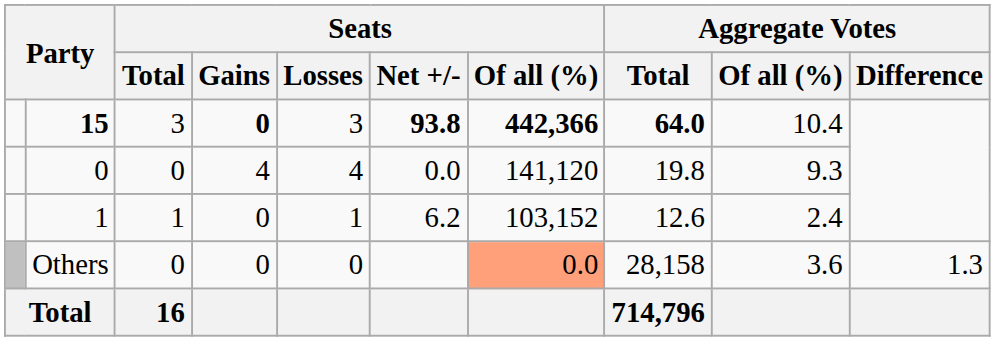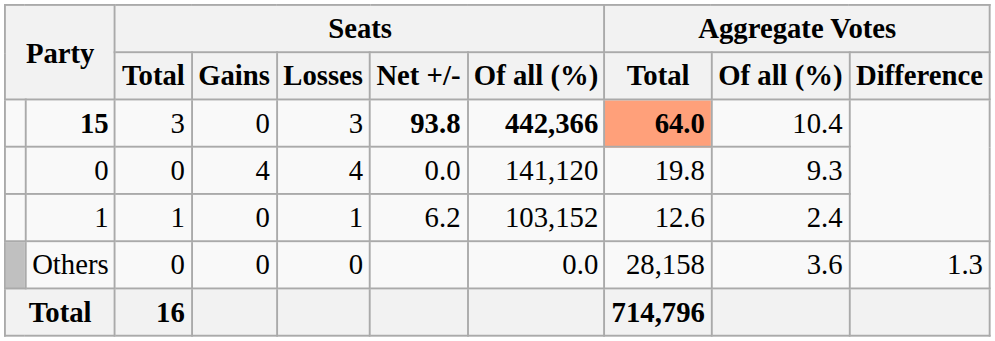15 | Seats / Gains: bold -> normal
15 | Aggregate Votes / Total: no background -> lightsalmon background
Others | Seats / Of all (%): lightsalmon background -> no background
